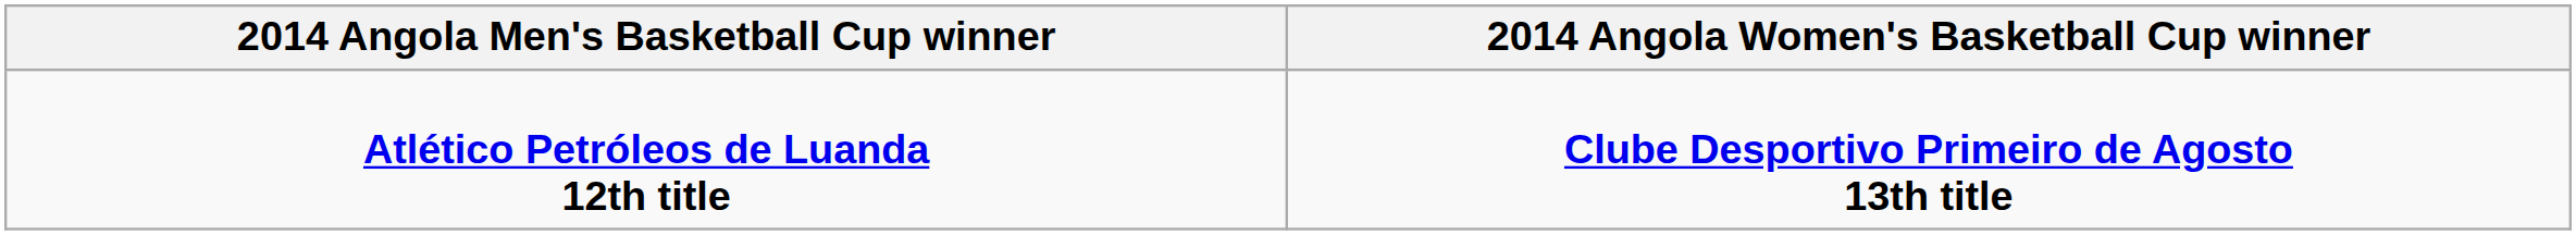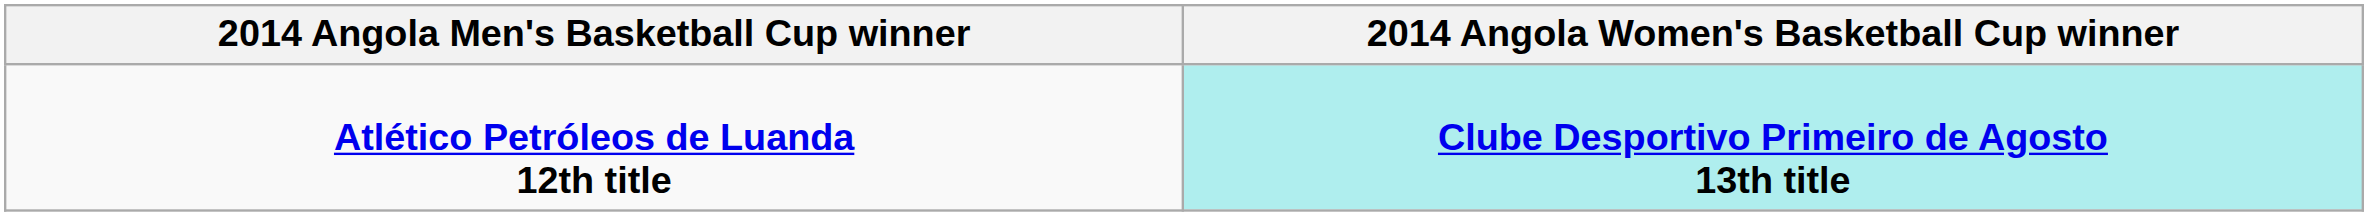Atlético Petróleos de Luanda 12th title | 2014 Angola Women's Basketball Cup winner: no background -> paleturquoise background
